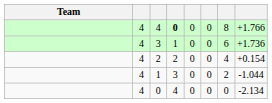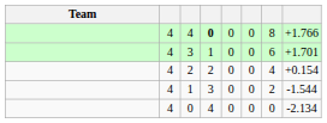row 3 | column 8: +1.736 -> +1.701
row 5 | column 8: -1.044 -> -1.544
